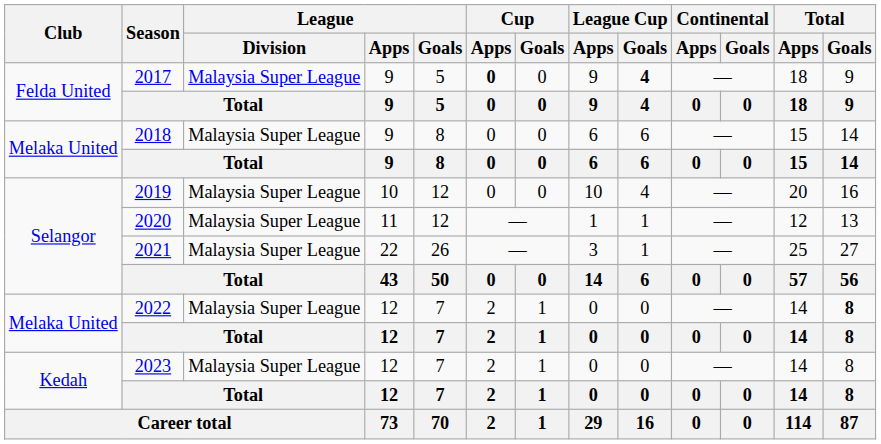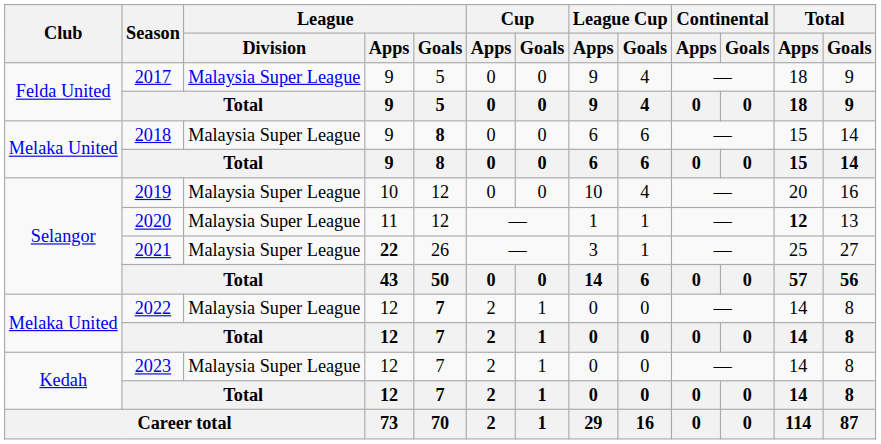2017 | Cup / Apps: bold -> normal
2017 | League Cup / Goals: bold -> normal
2018 | League / Goals: normal -> bold
2020 | Total / Apps: normal -> bold
2021 | League / Apps: normal -> bold
2022 | League / Goals: normal -> bold
2022 | Total / Goals: bold -> normal
